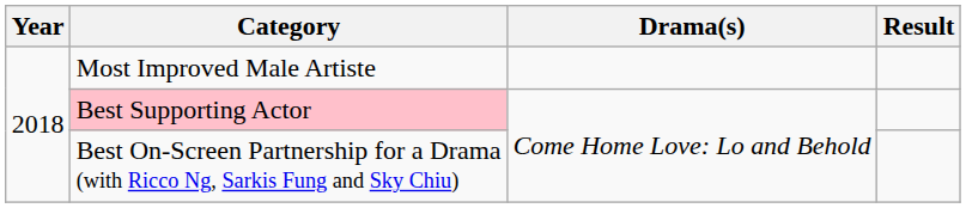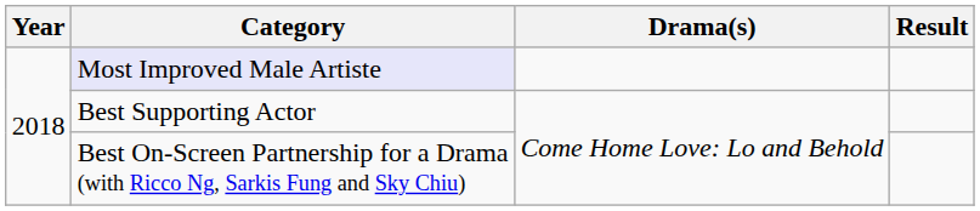Most Improved Male Artiste | Category: no background -> lavender background
Best Supporting Actor | Category: pink background -> no background
